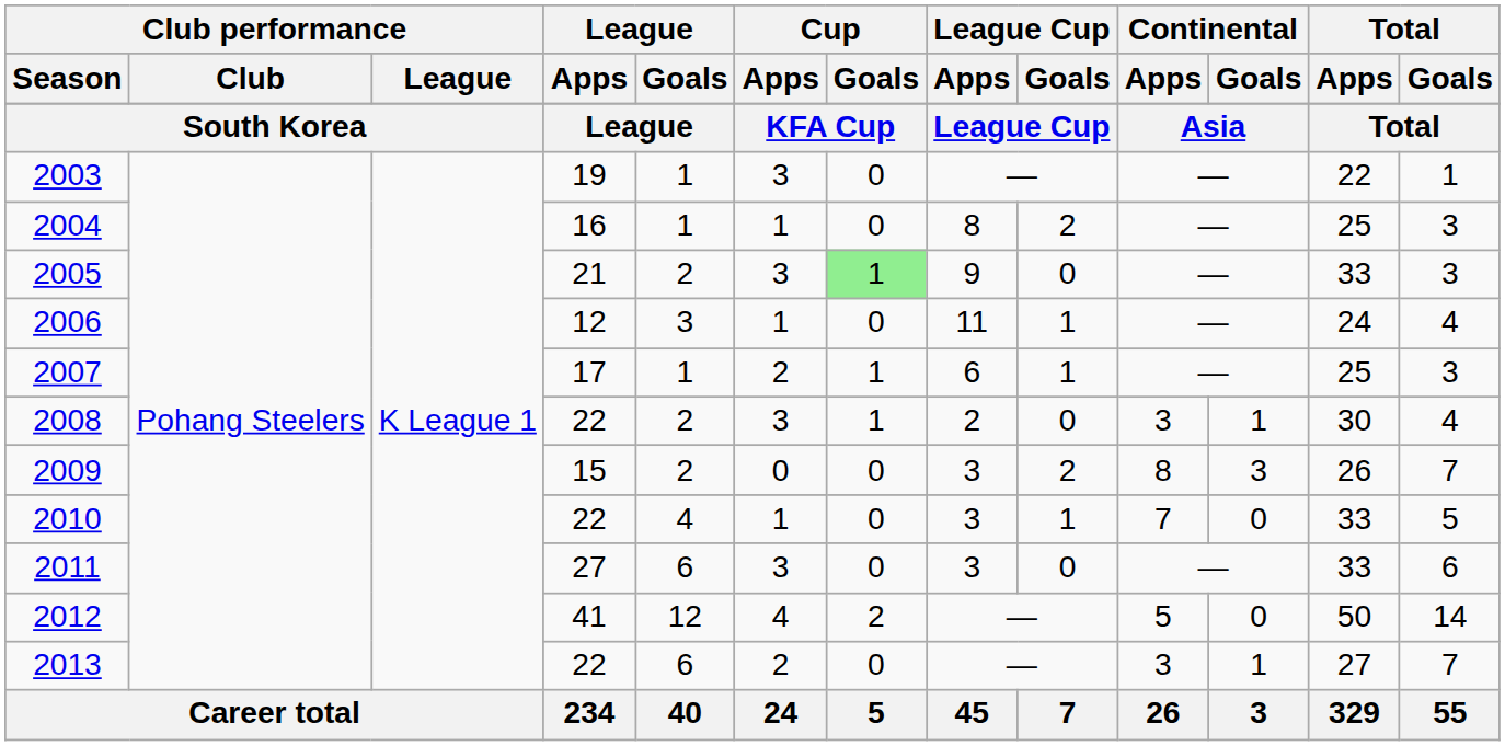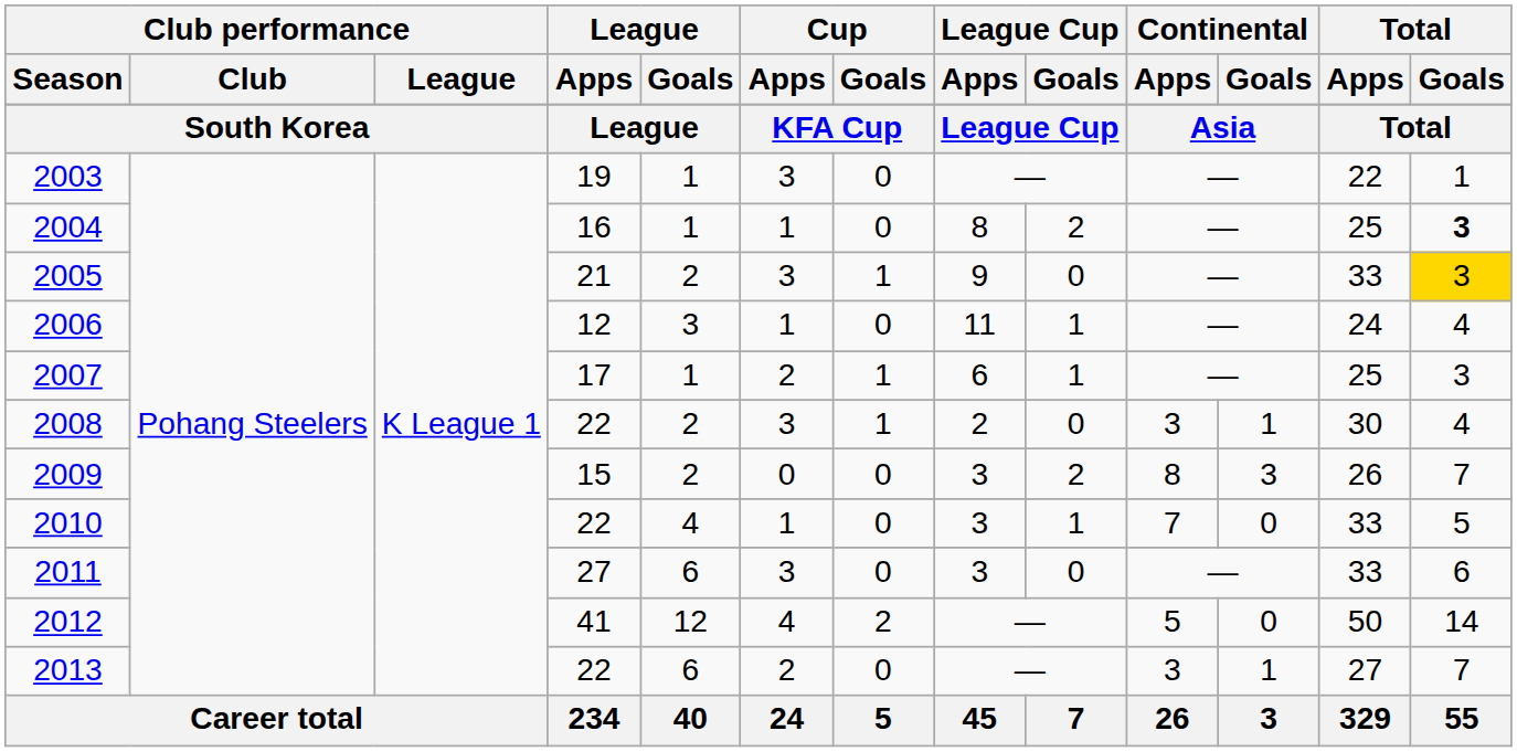2004 | Total / Goals: normal -> bold
2005 | Cup / Goals: lightgreen background -> no background
2005 | Total / Goals: no background -> gold background
